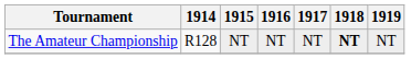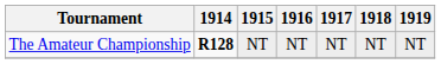The Amateur Championship | 1914: normal -> bold
The Amateur Championship | 1918: bold -> normal
